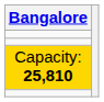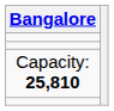row 4 | Bangalore: gold background -> no background
